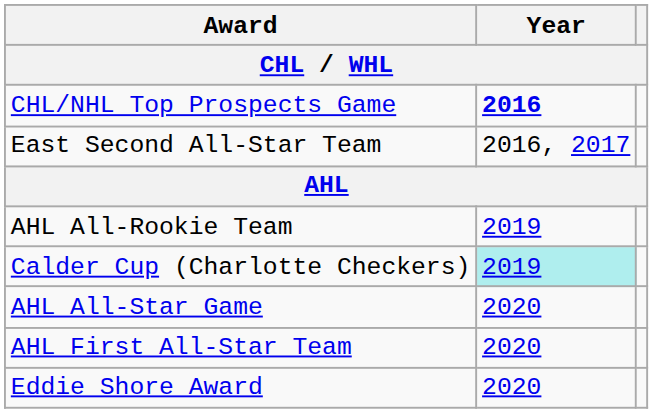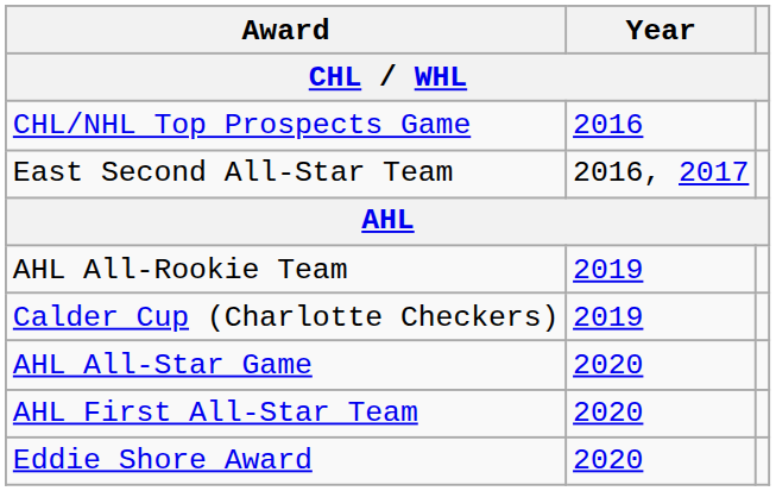CHL/NHL Top Prospects Game | Year: bold -> normal
Calder Cup (Charlotte Checkers) | Year: paleturquoise background -> no background
